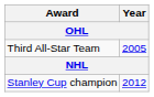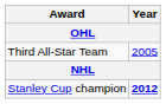Stanley Cup champion | Year: normal -> bold
